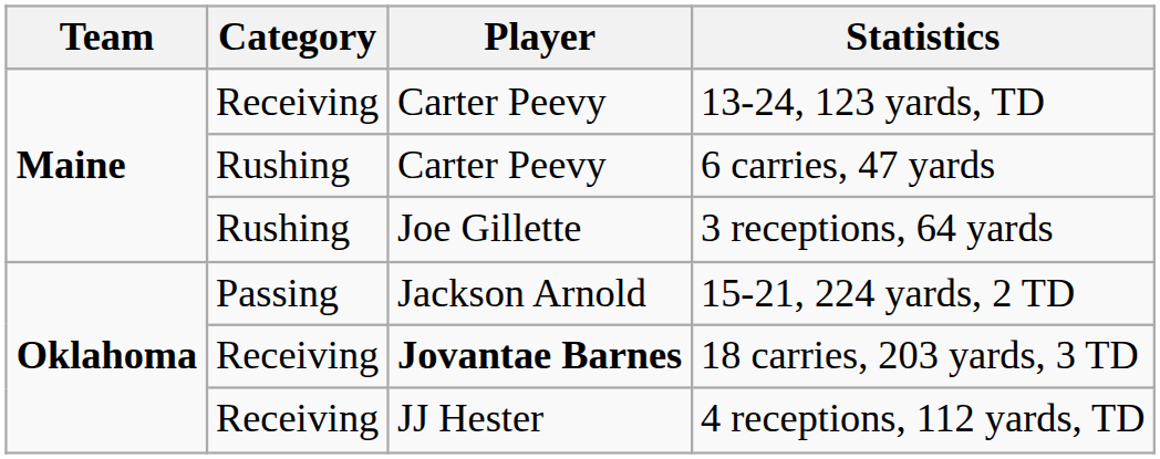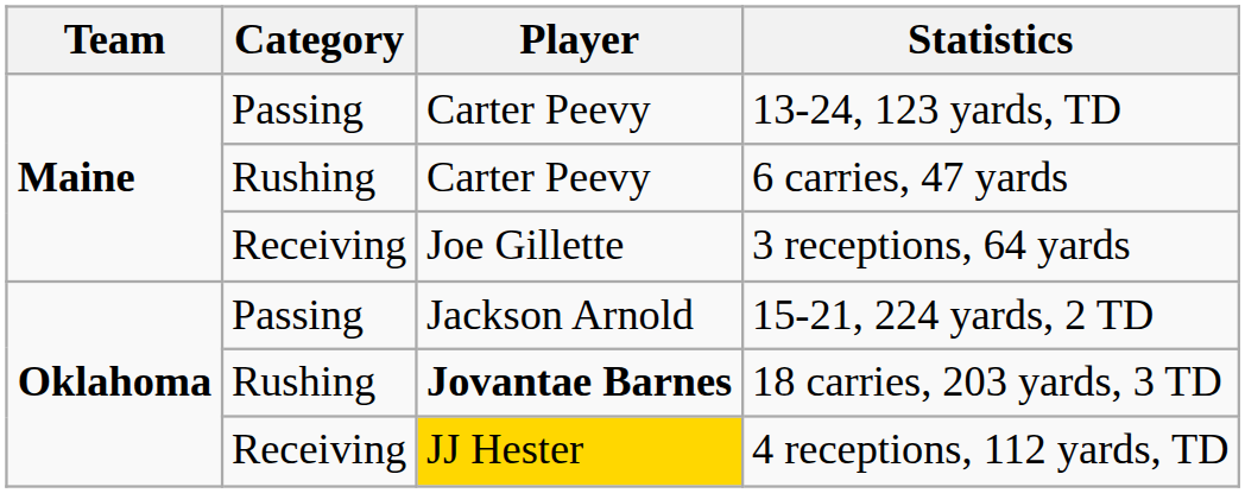13-24, 123 yards, TD | Category: Receiving -> Passing
3 receptions, 64 yards | Category: Rushing -> Receiving
18 carries, 203 yards, 3 TD | Category: Receiving -> Rushing
4 receptions, 112 yards, TD | Player: no background -> gold background
